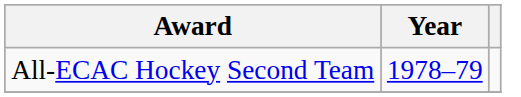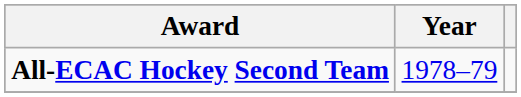row 2 | Award: normal -> bold
